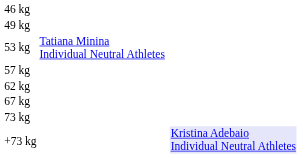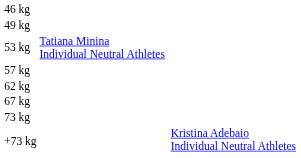+73 kg / Kristina Adebaio Individual Neutral Athletes | column 3: lavender background -> no background
